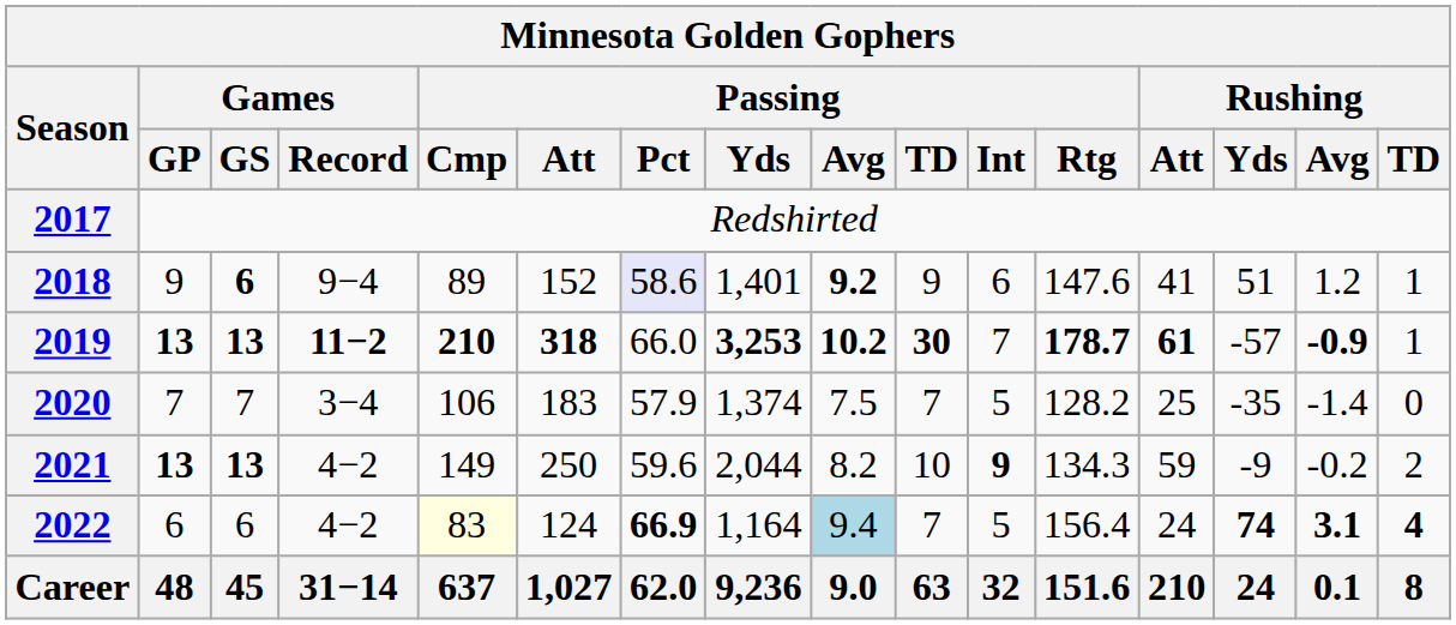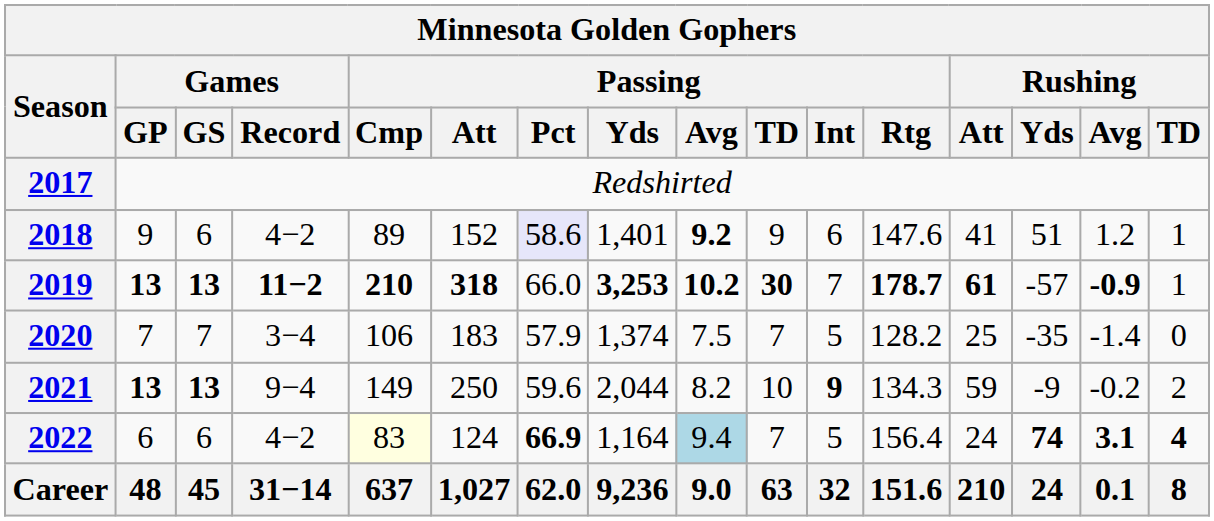2018 | Minnesota Golden Gophers / Games / GS: bold -> normal
2018 | Minnesota Golden Gophers / Games / Record: 9−4 -> 4−2
2021 | Minnesota Golden Gophers / Games / Record: 4−2 -> 9−4
